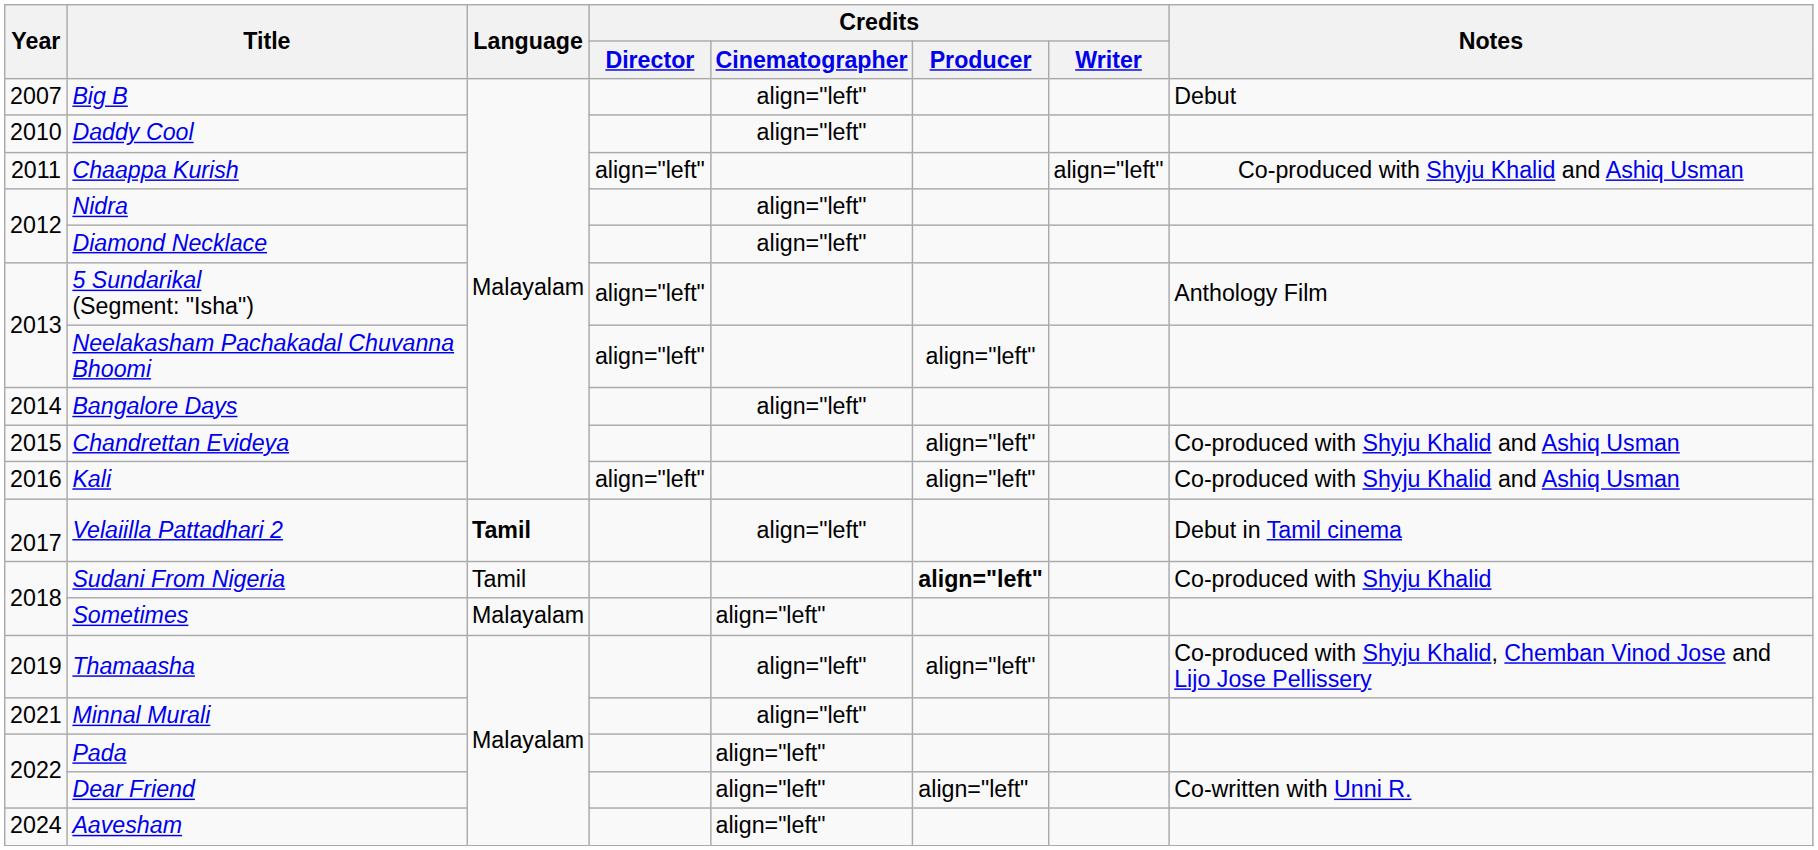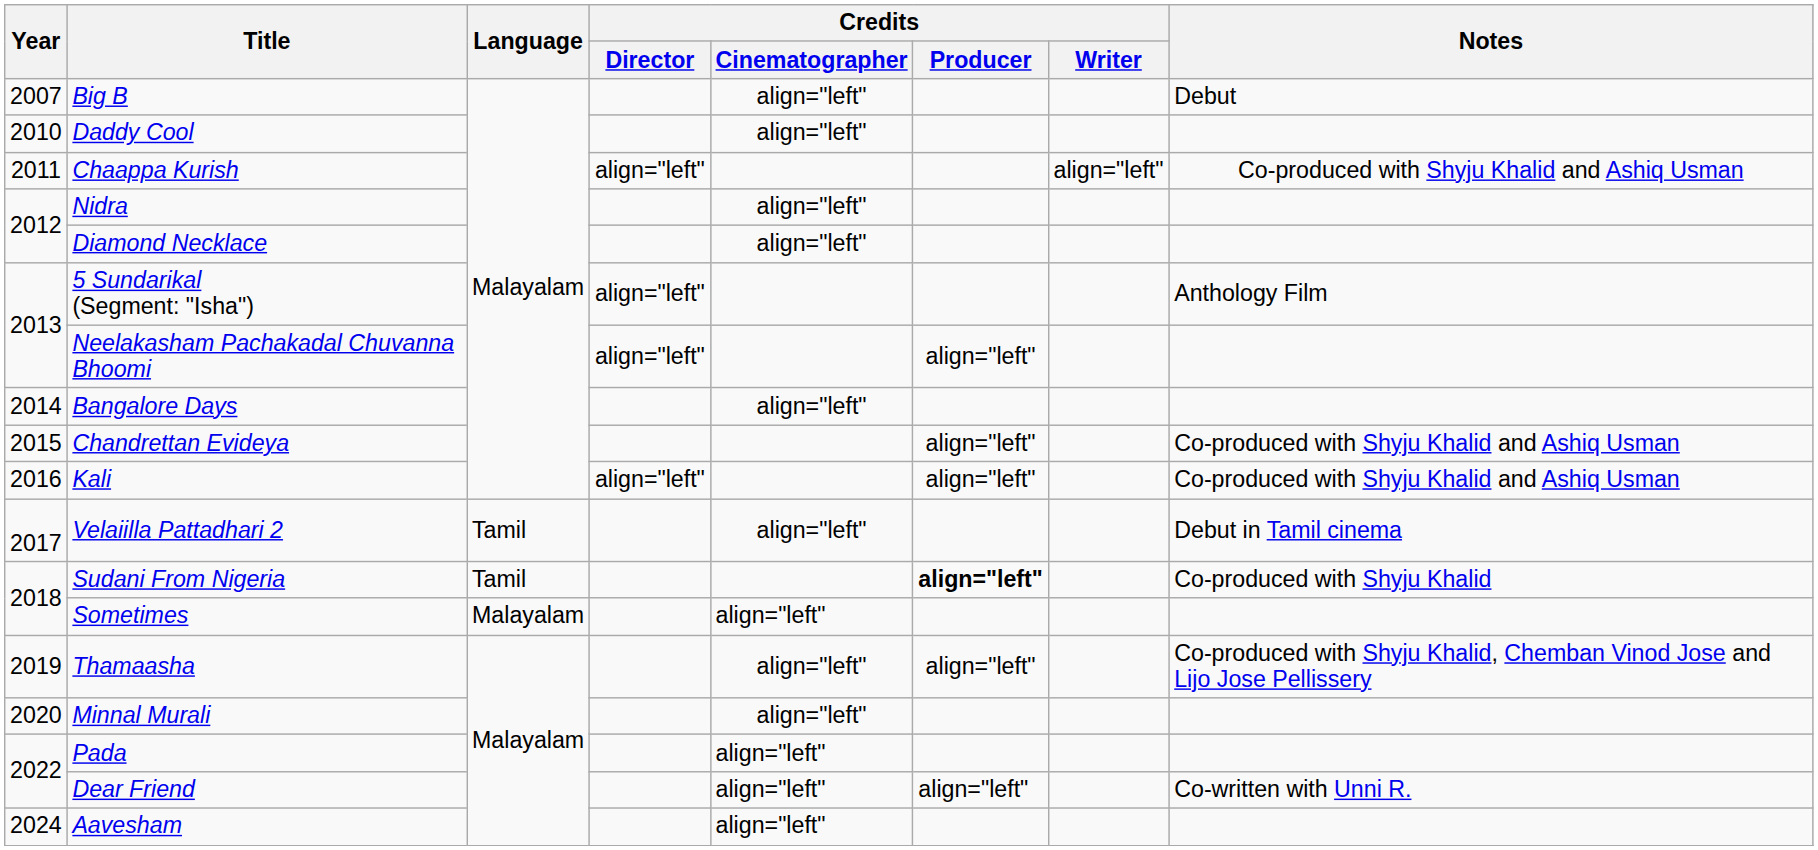Velaiilla Pattadhari 2 | Language: bold -> normal
Minnal Murali | Year: 2021 -> 2020
